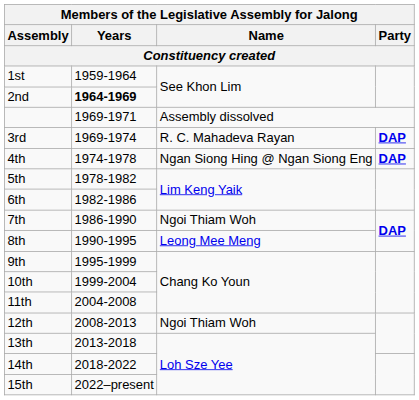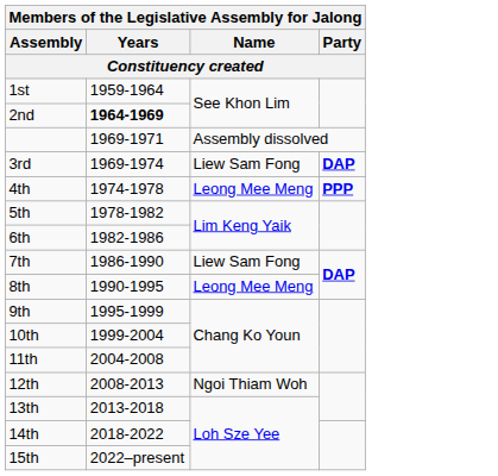3rd | Name: R. C. Mahadeva Rayan -> Liew Sam Fong
4th | Name: Ngan Siong Hing @ Ngan Siong Eng -> Leong Mee Meng
4th | Party: DAP -> PPP
7th | Name: Ngoi Thiam Woh -> Liew Sam Fong
